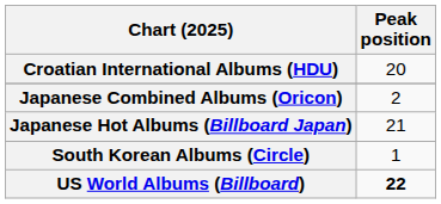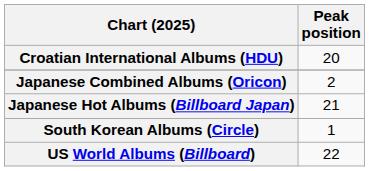US World Albums (Billboard) | Peak position: bold -> normal
